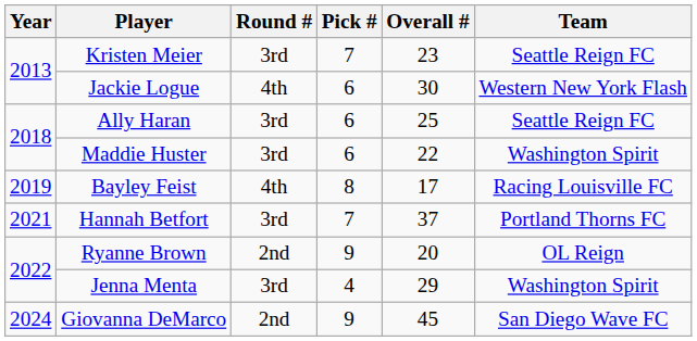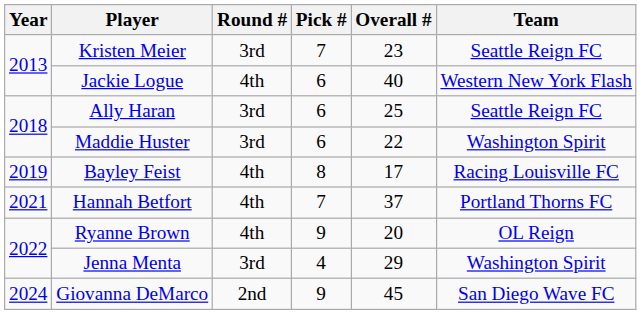Jackie Logue | Overall #: 30 -> 40
Hannah Betfort | Round #: 3rd -> 4th
Ryanne Brown | Round #: 2nd -> 4th
